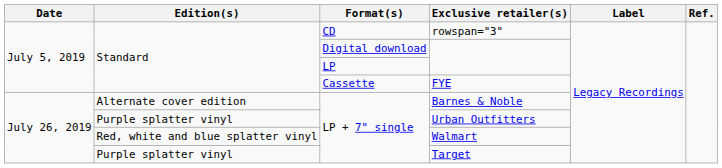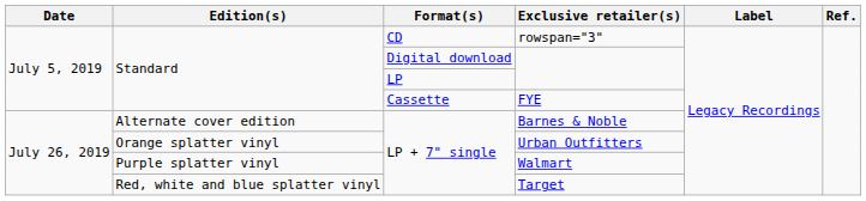Urban Outfitters | Edition(s): Purple splatter vinyl -> Orange splatter vinyl
Walmart | Edition(s): Red, white and blue splatter vinyl -> Purple splatter vinyl
Target | Edition(s): Purple splatter vinyl -> Red, white and blue splatter vinyl
